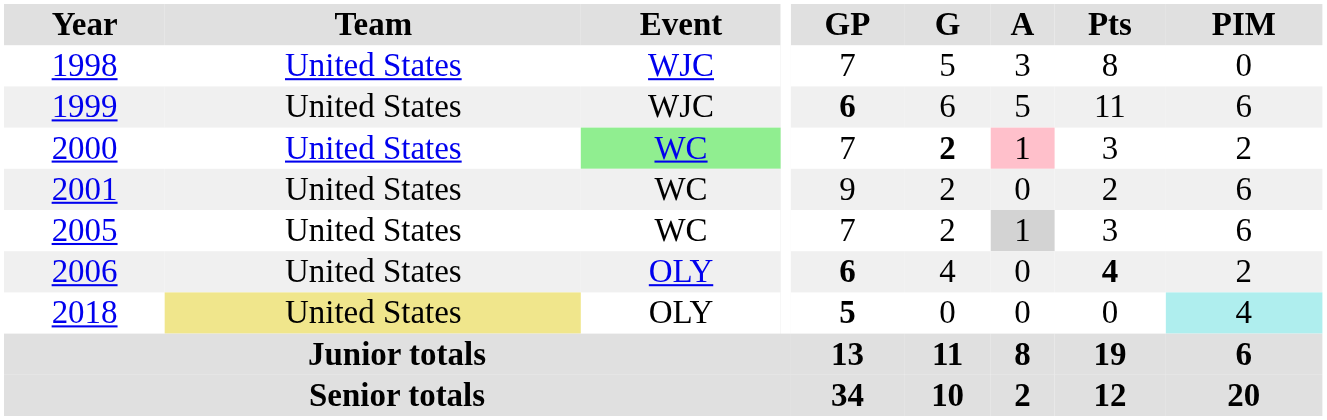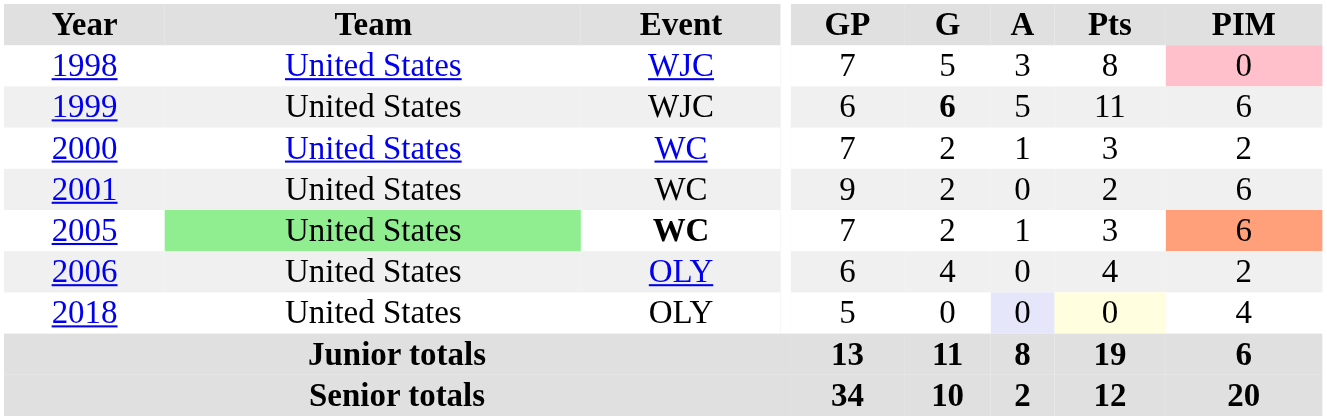1998 | PIM: no background -> pink background
1999 | GP: bold -> normal
1999 | G: normal -> bold
2000 | Event: lightgreen background -> no background
2000 | G: bold -> normal
2000 | A: pink background -> no background
2005 | Team: no background -> lightgreen background
2005 | Event: normal -> bold
2005 | A: lightgrey background -> no background
2005 | PIM: no background -> lightsalmon background
2006 | GP: bold -> normal
2006 | Pts: bold -> normal
2018 | Team: khaki background -> no background
2018 | GP: bold -> normal
2018 | A: no background -> lavender background
2018 | Pts: no background -> lightyellow background
2018 | PIM: paleturquoise background -> no background
